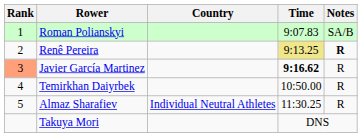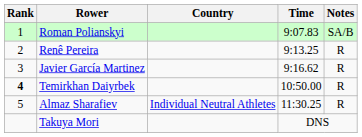Renê Pereira | Time: khaki background -> no background
Renê Pereira | Notes: bold -> normal
Javier García Martinez | Rank: lightsalmon background -> no background
Javier García Martinez | Time: bold -> normal
Temirkhan Daiyrbek | Rank: normal -> bold
